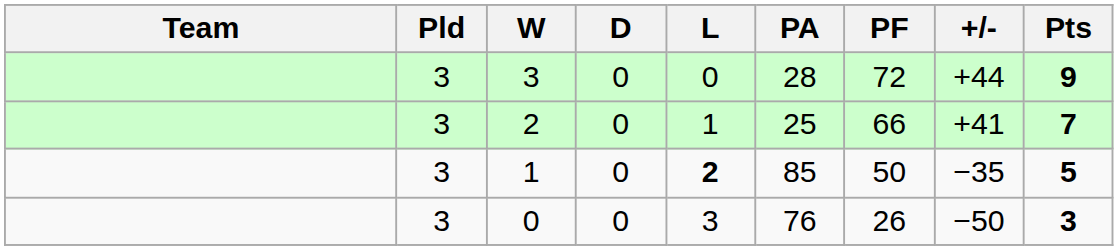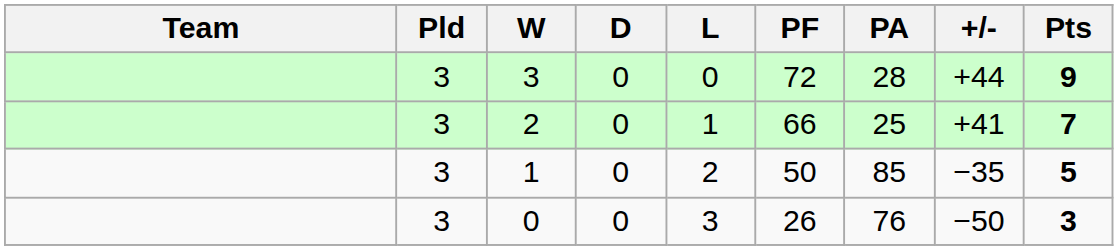columns swapped: PF <-> PA
row 4 | L: bold -> normal
